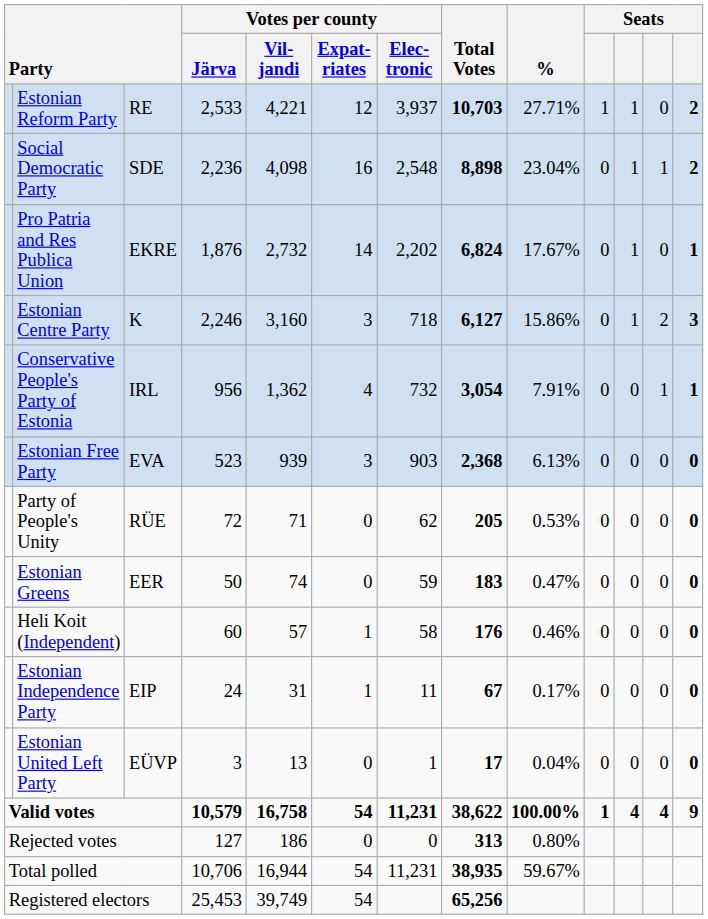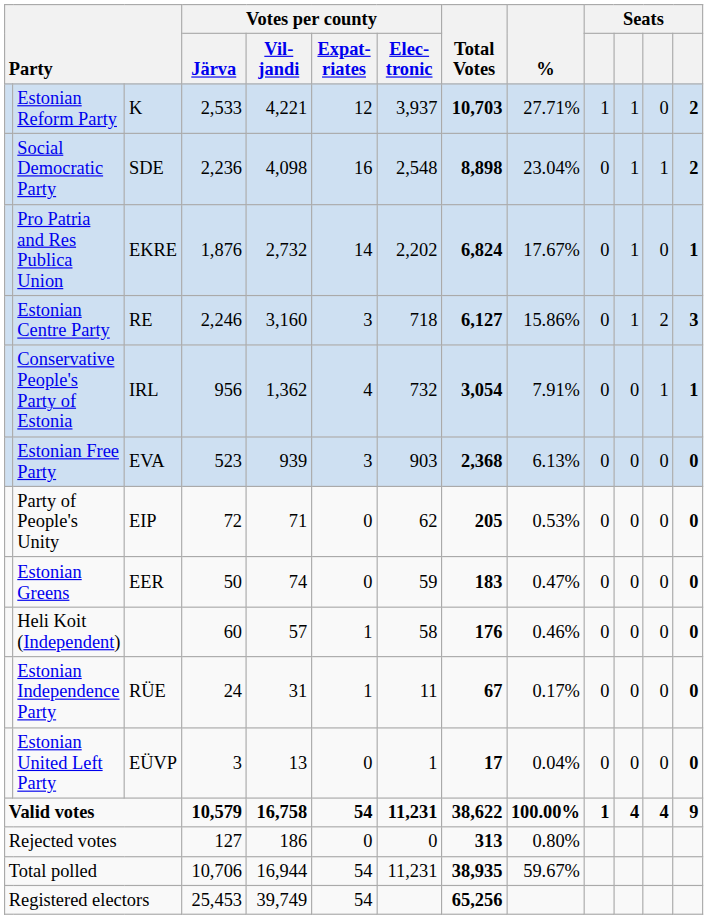Estonian Reform Party | column 3: RE -> K
Estonian Centre Party | column 3: K -> RE
Party of People's Unity | column 3: RÜE -> EIP
Estonian Independence Party | column 3: EIP -> RÜE
